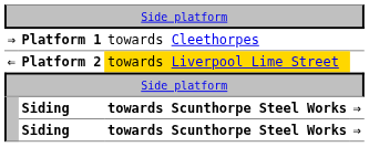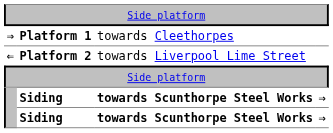⇐ | column 3: gold background -> no background
